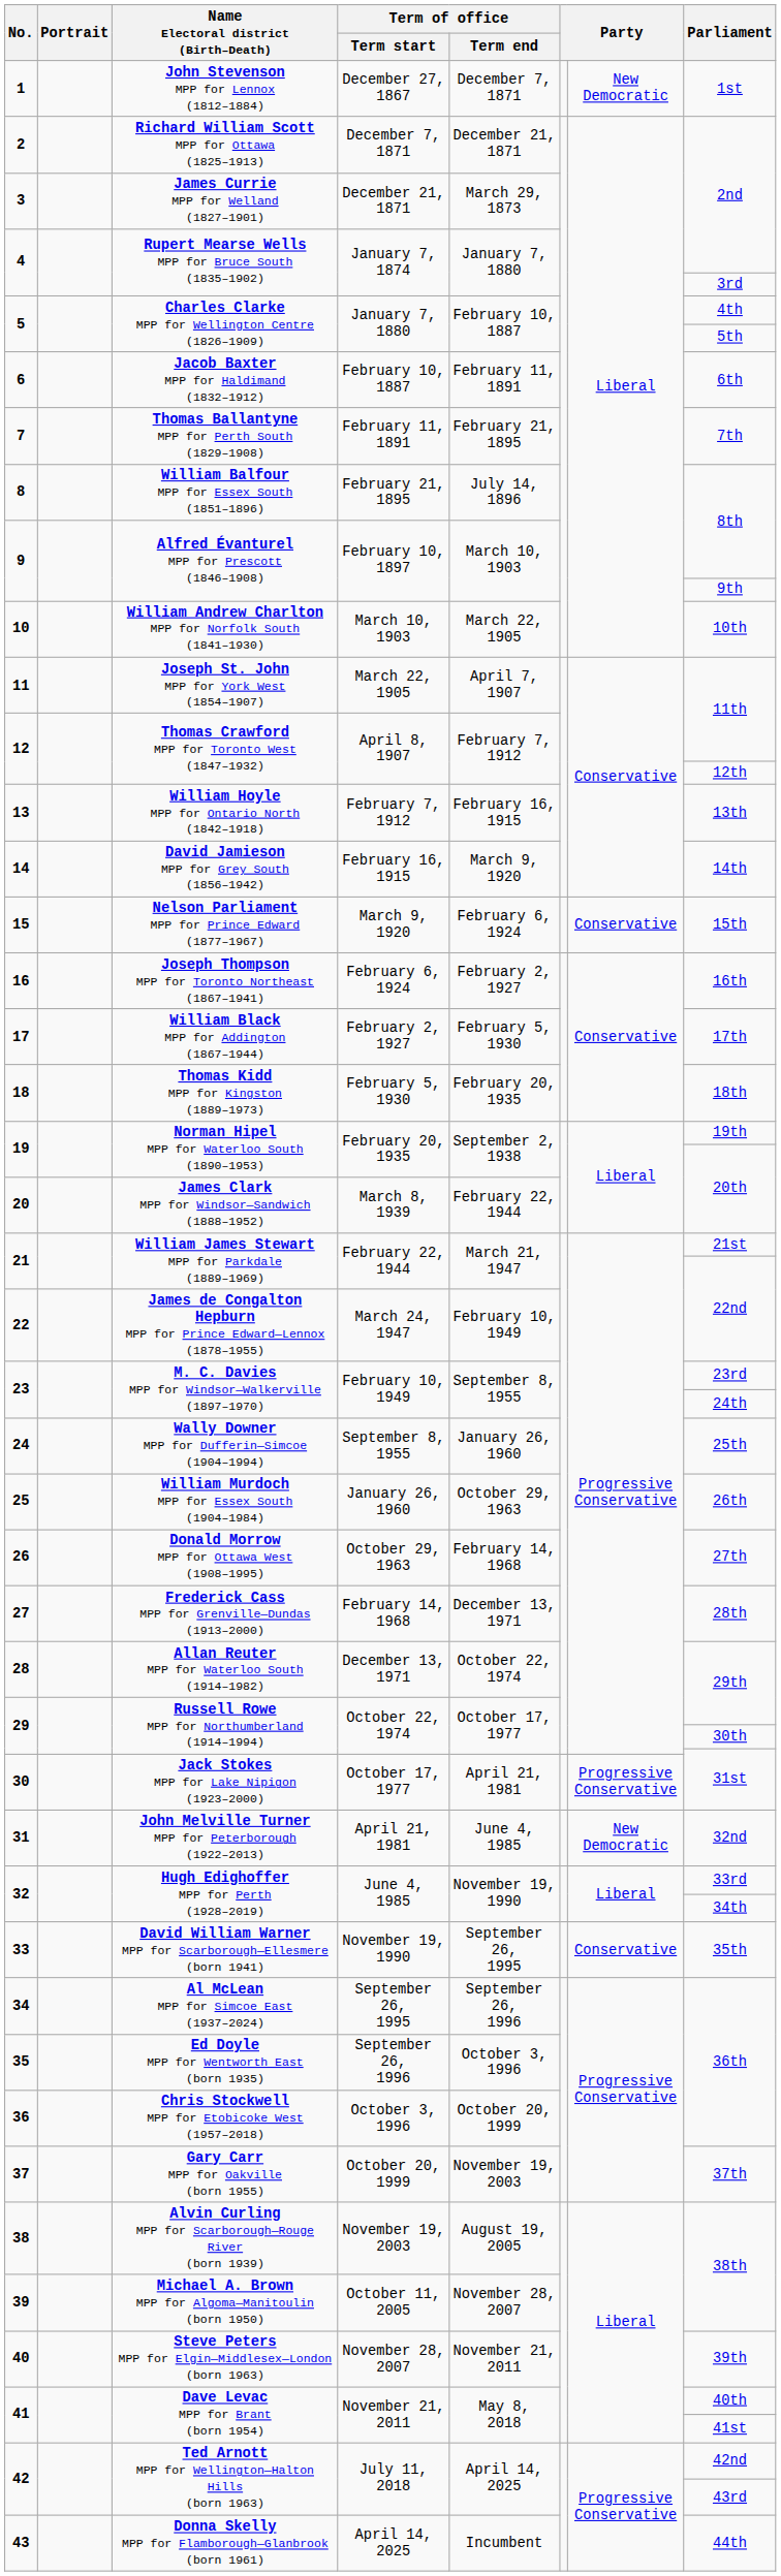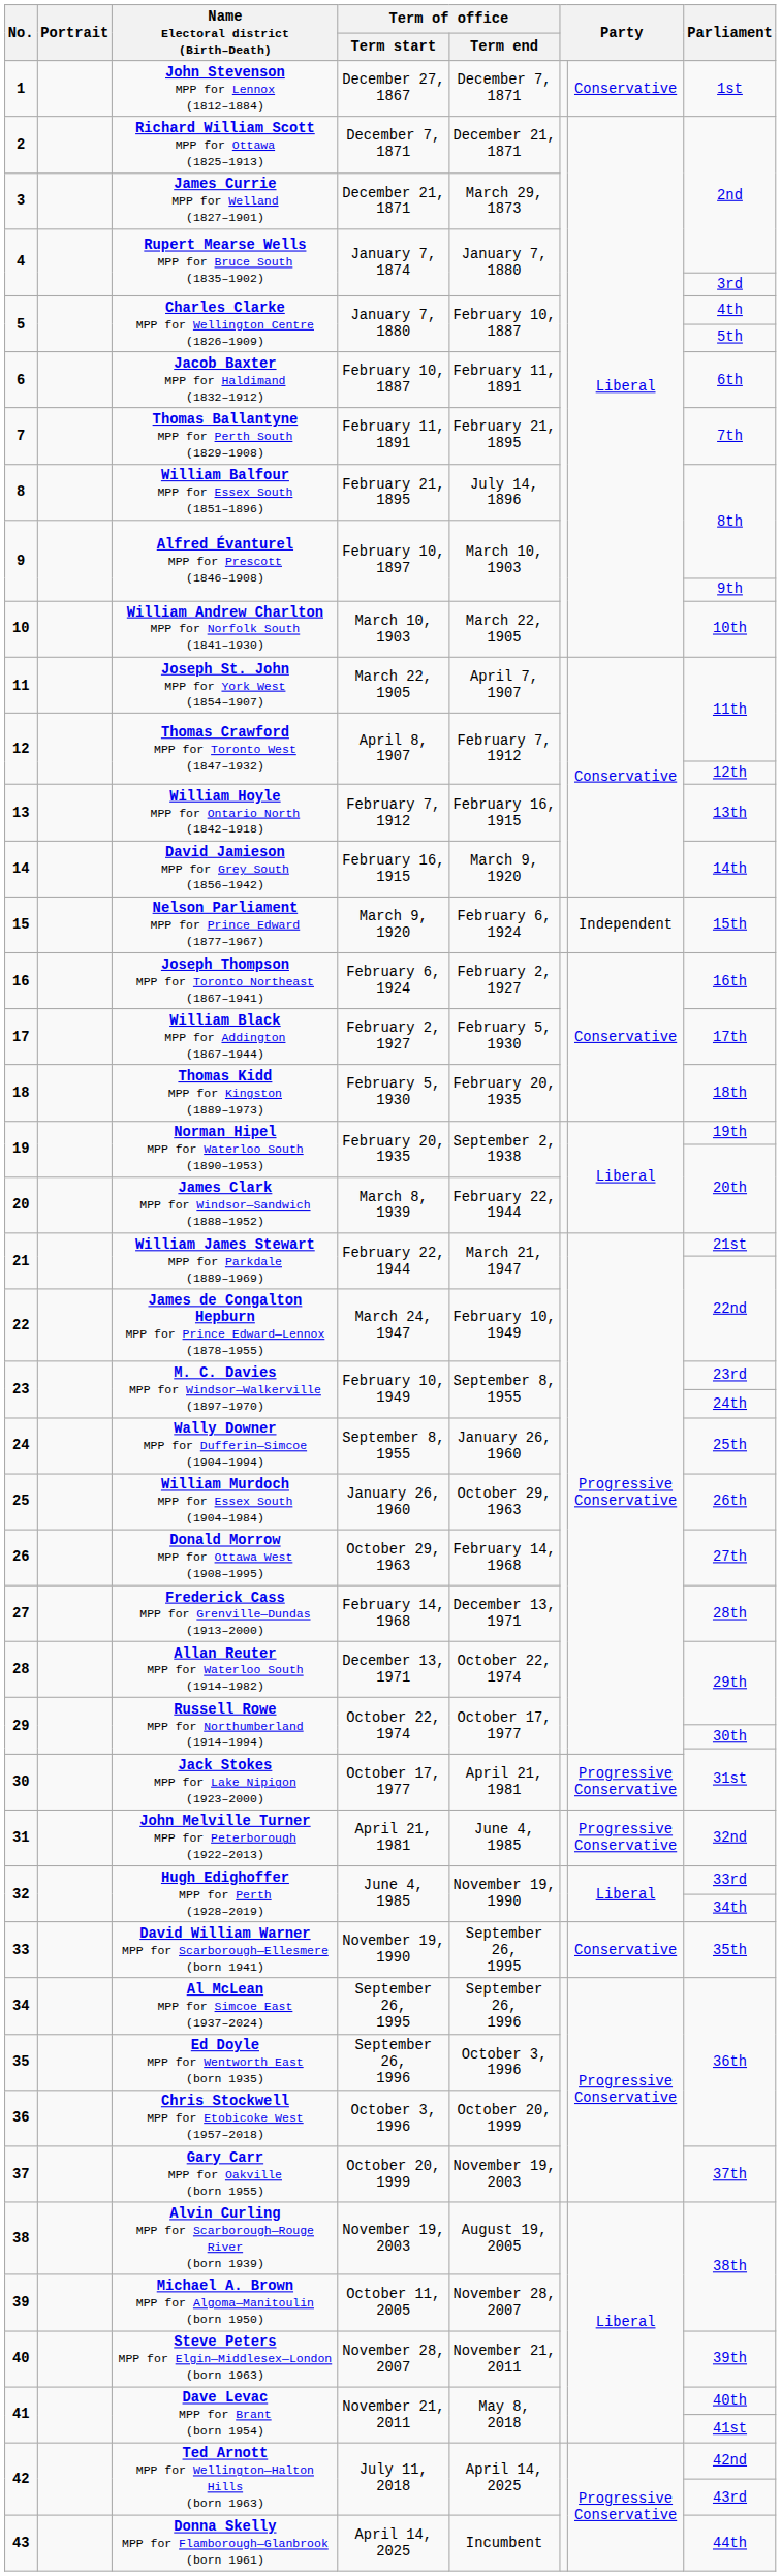1 | column 7: New Democratic -> Conservative
15 | column 7: Conservative -> Independent
31 | column 7: New Democratic -> Progressive Conservative
